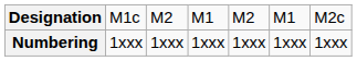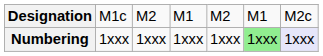Numbering | column 6: no background -> lightgreen background
Numbering | column 7: no background -> lavender background
